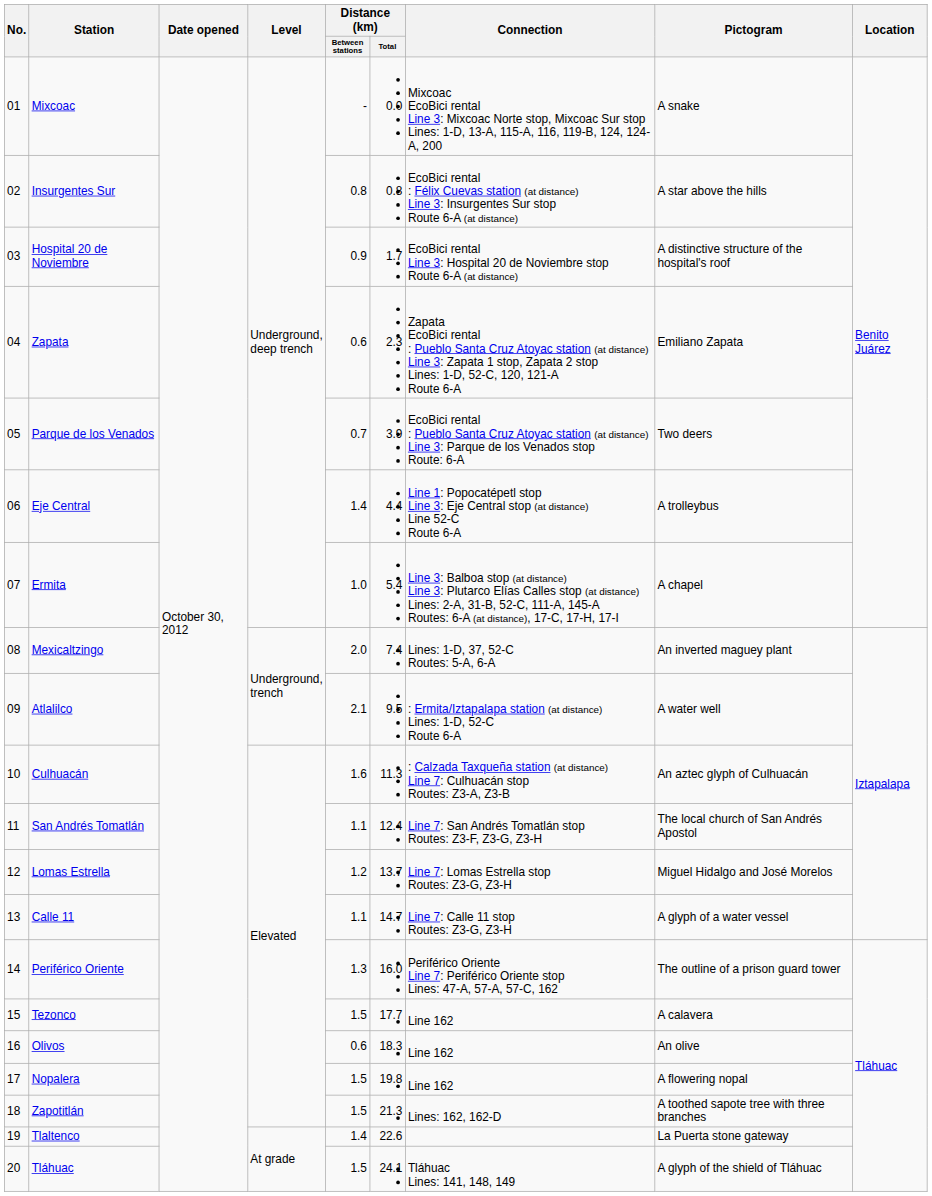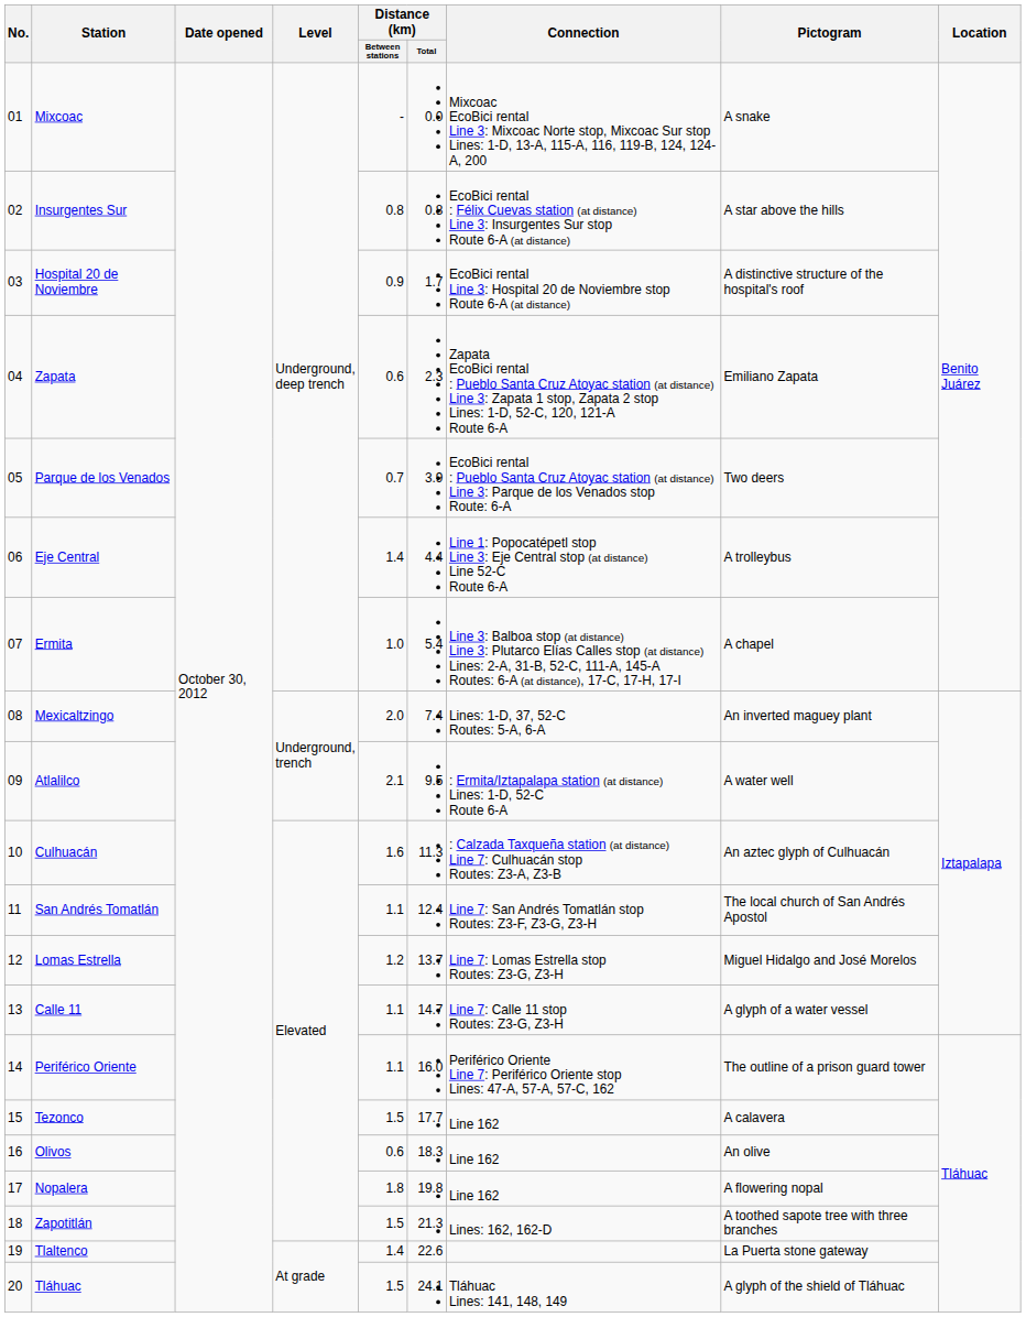Periférico Oriente | Distance (km) / Between stations: 1.3 -> 1.1
Nopalera | Distance (km) / Between stations: 1.5 -> 1.8
